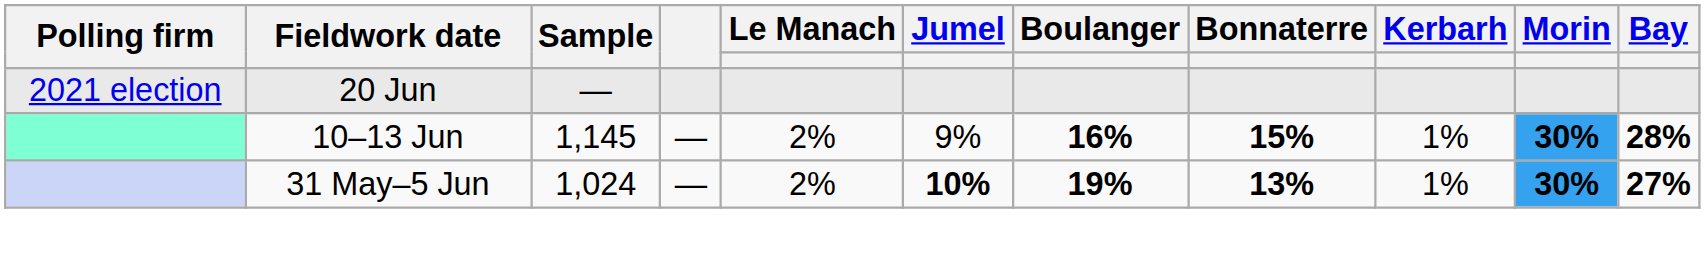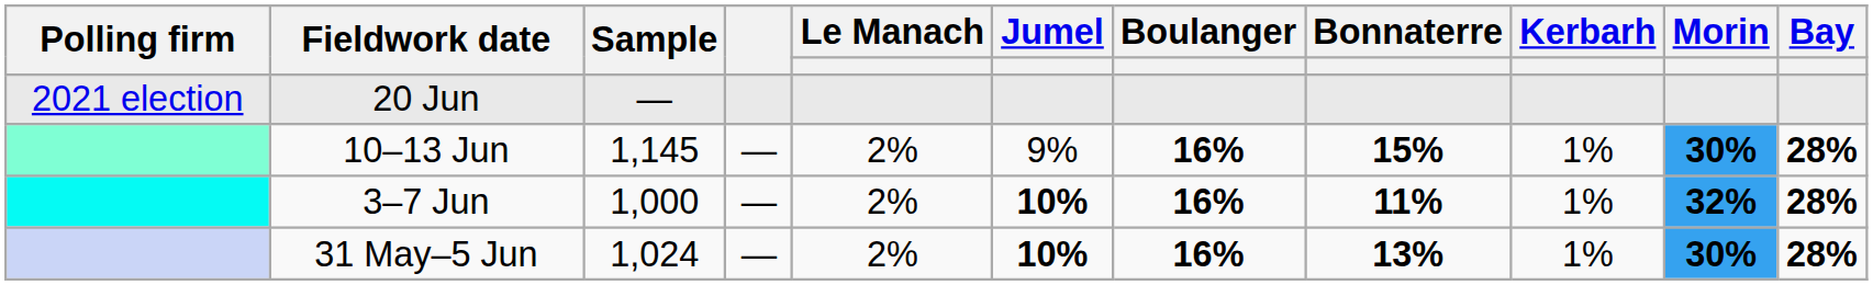+ row: 3–7 Jun | 1,000 | — | 2% | 10% | 16% | 11% | 1% | 32% | 28%
31 May–5 Jun | Boulanger: 19% -> 16%
31 May–5 Jun | Bay: 27% -> 28%
